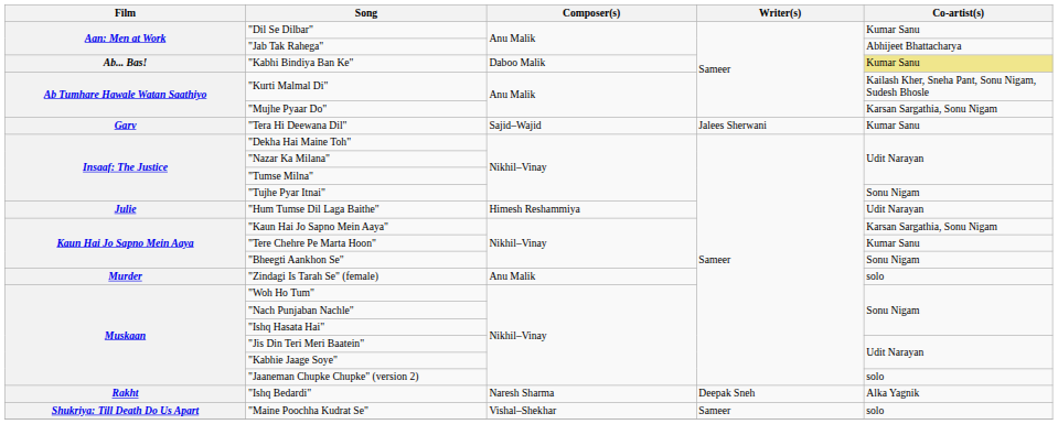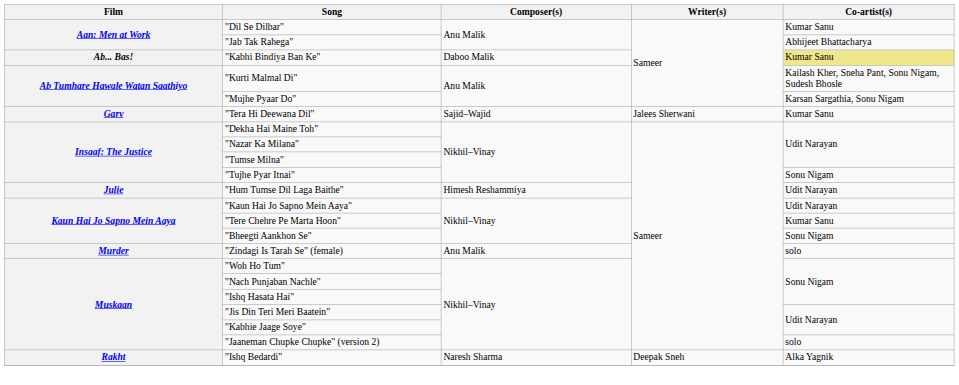"Kaun Hai Jo Sapno Mein Aaya" | Co-artist(s): Karsan Sargathia, Sonu Nigam -> Udit Narayan
- row: Shukriya: Till Death Do Us Apart | "Maine Poochha Kudrat Se" | Vishal–Shekhar | Sameer | solo
